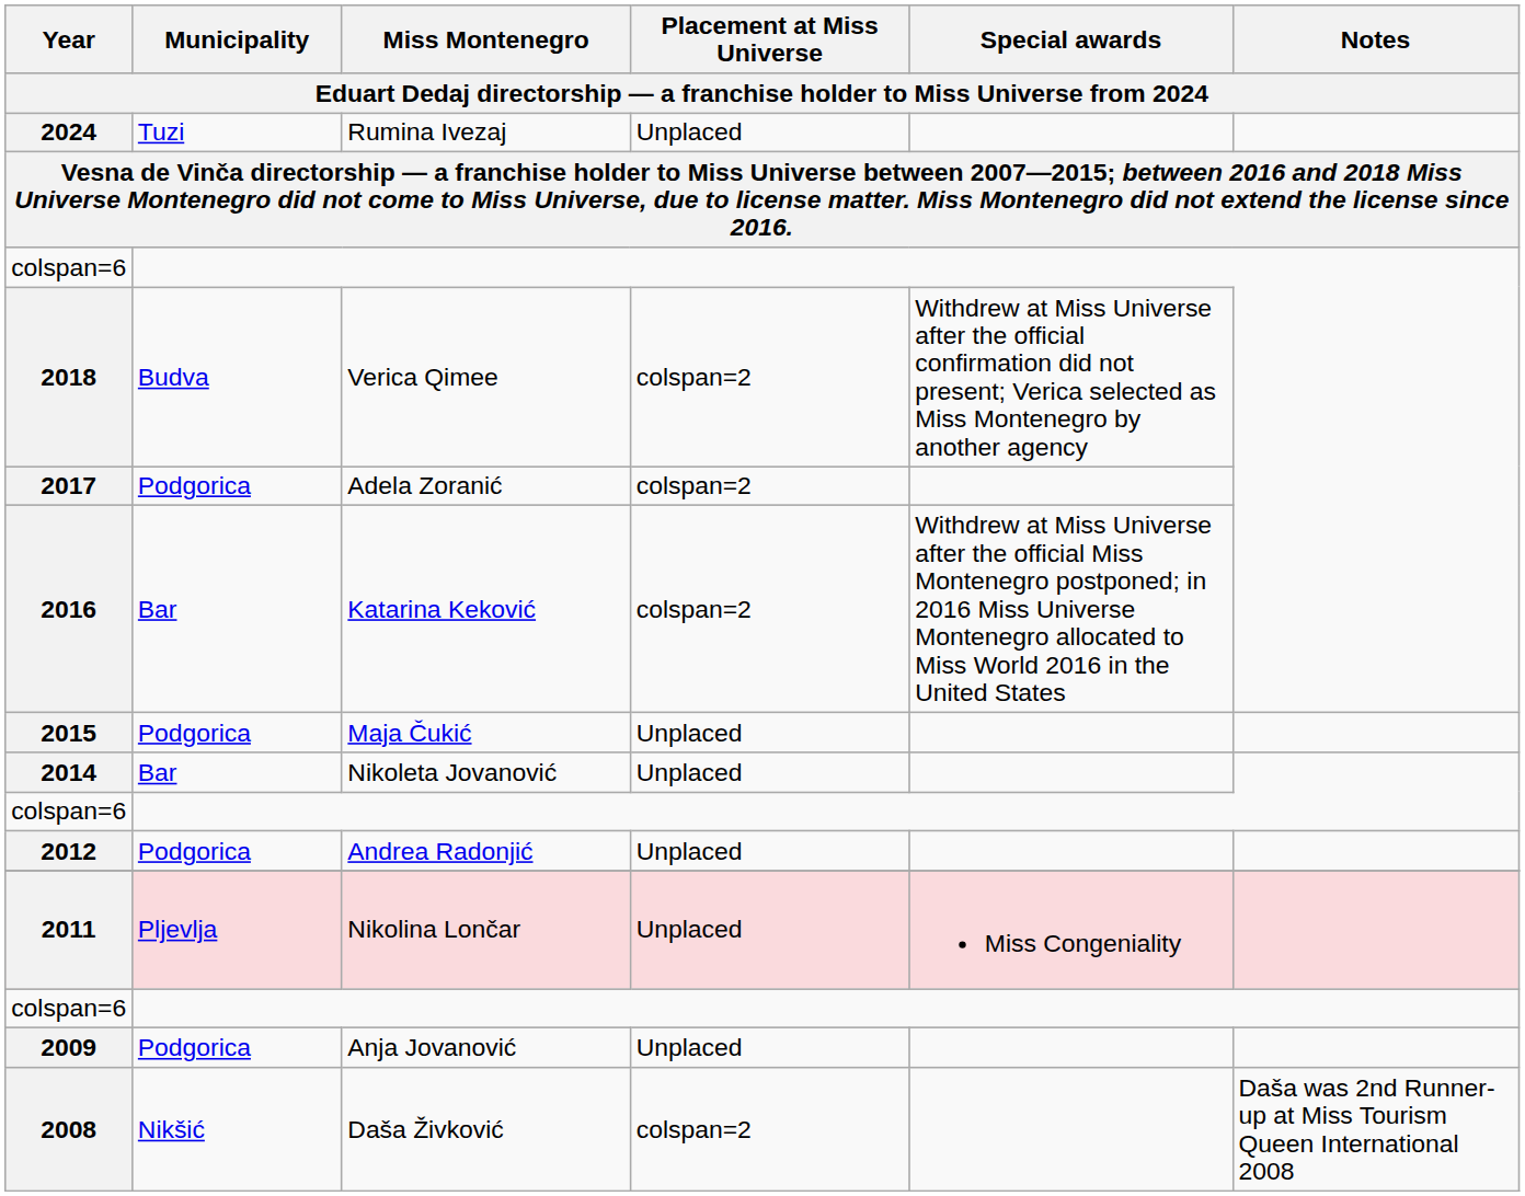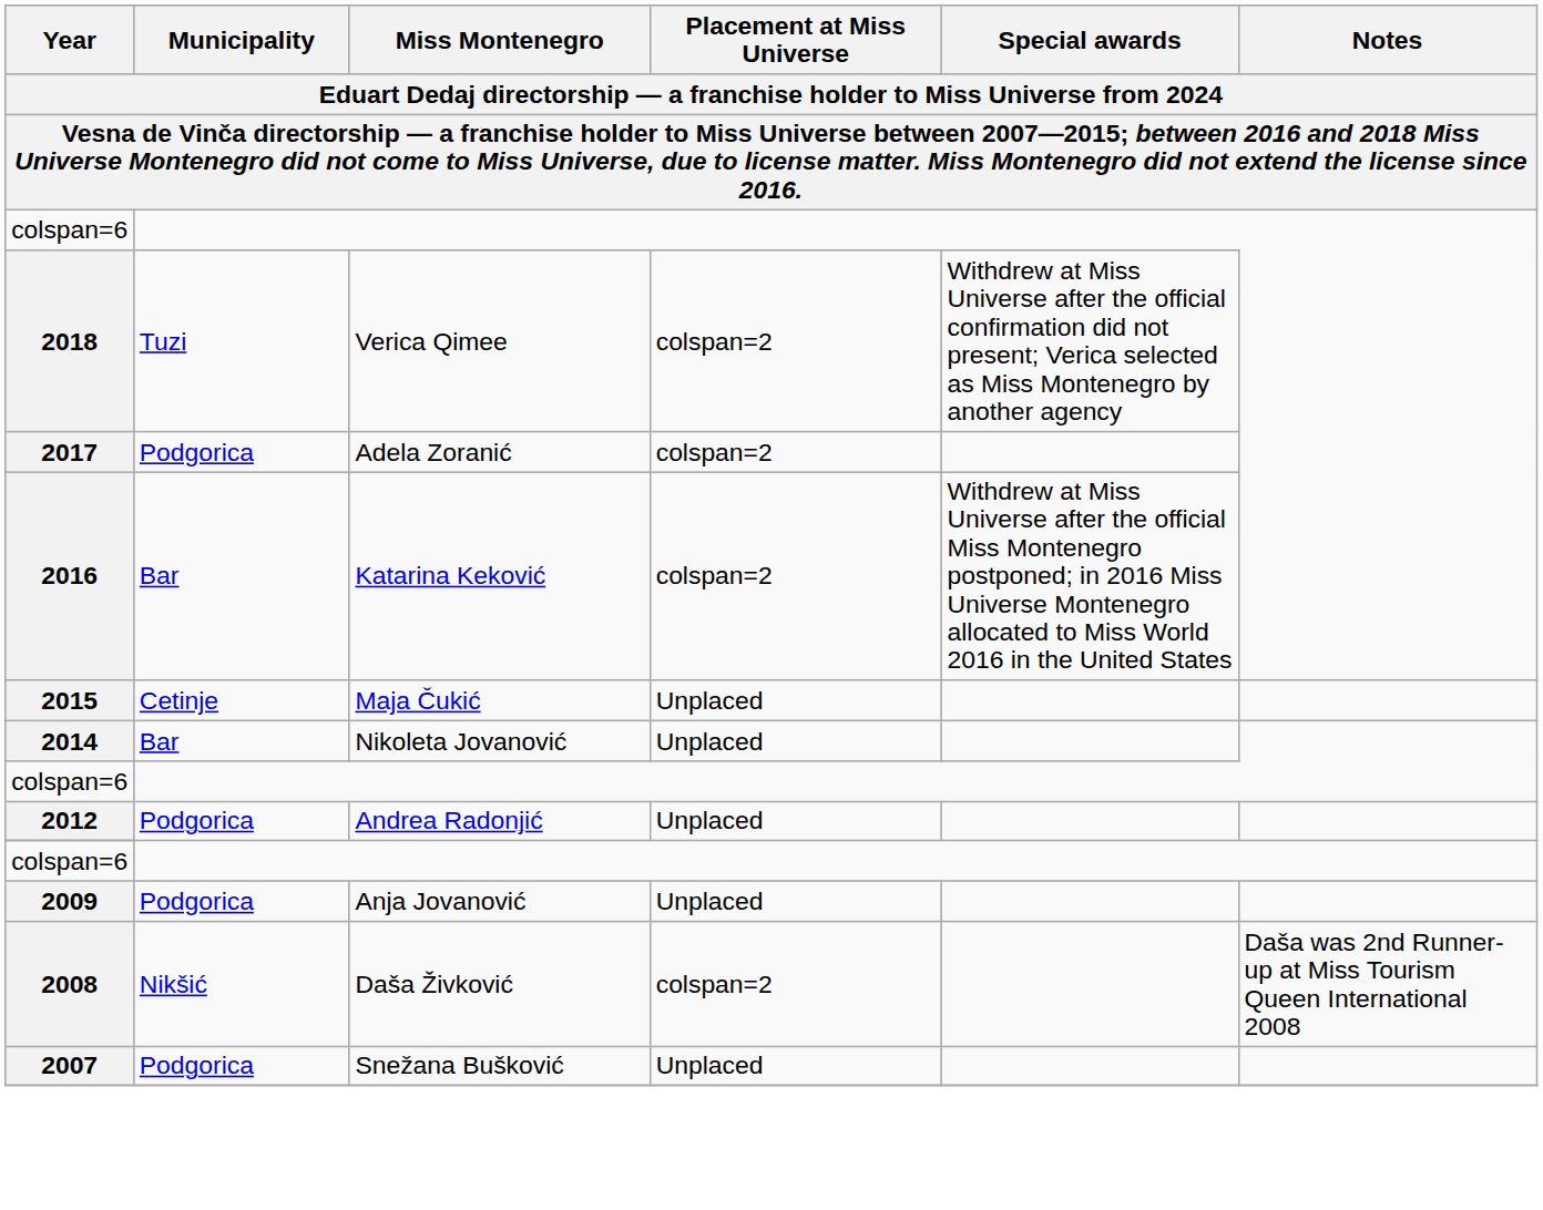- row: 2024 | Tuzi | Rumina Ivezaj | Unplaced
2018 | Municipality: Budva -> Tuzi
2015 | Municipality: Podgorica -> Cetinje
- row: 2011 | Pljevlja | Nikolina Lončar | Unplaced | Miss Congeniality
+ row: 2007 | Podgorica | Snežana Bušković | Unplaced
